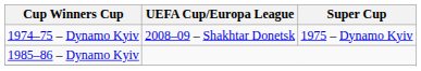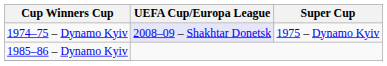1974–75 – Dynamo Kyiv | UEFA Cup/Europa League: no background -> lavender background
